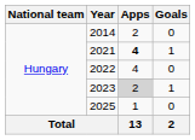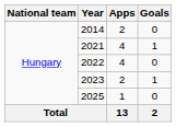2021 | Apps: bold -> normal
2023 | Apps: lightgrey background -> no background
